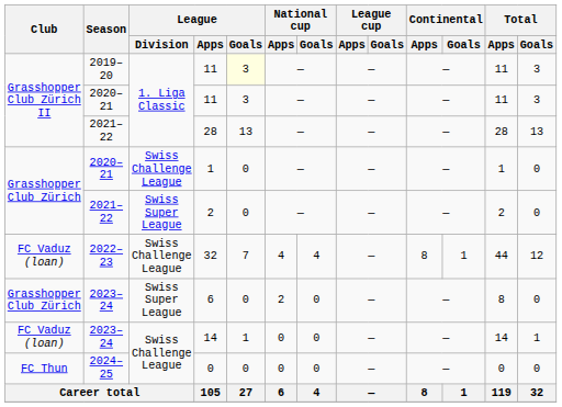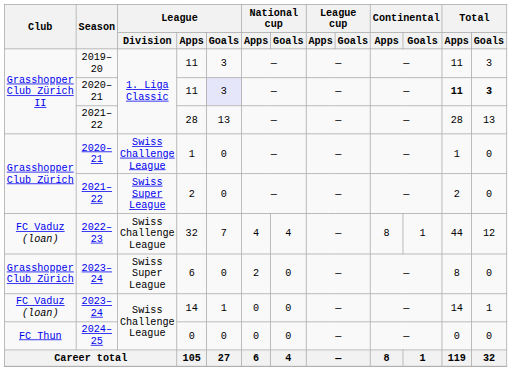2019–20 / 11 | League / Goals: lightyellow background -> no background
2020–21 / 11 | League / Goals: no background -> lavender background
2020–21 / 11 | Total / Apps: normal -> bold
2020–21 / 11 | Total / Goals: normal -> bold
